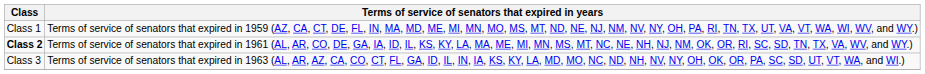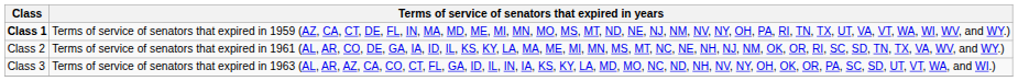Class 1 | Class: normal -> bold
Class 2 | Class: bold -> normal
